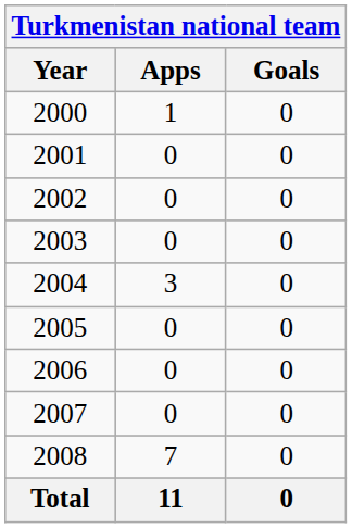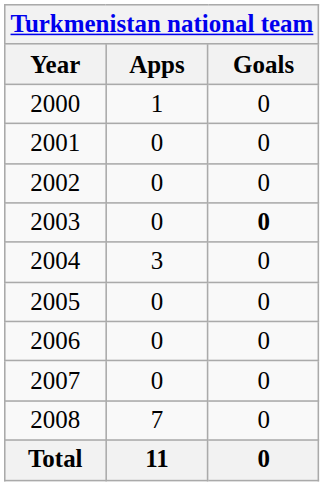2003 | Goals: normal -> bold
